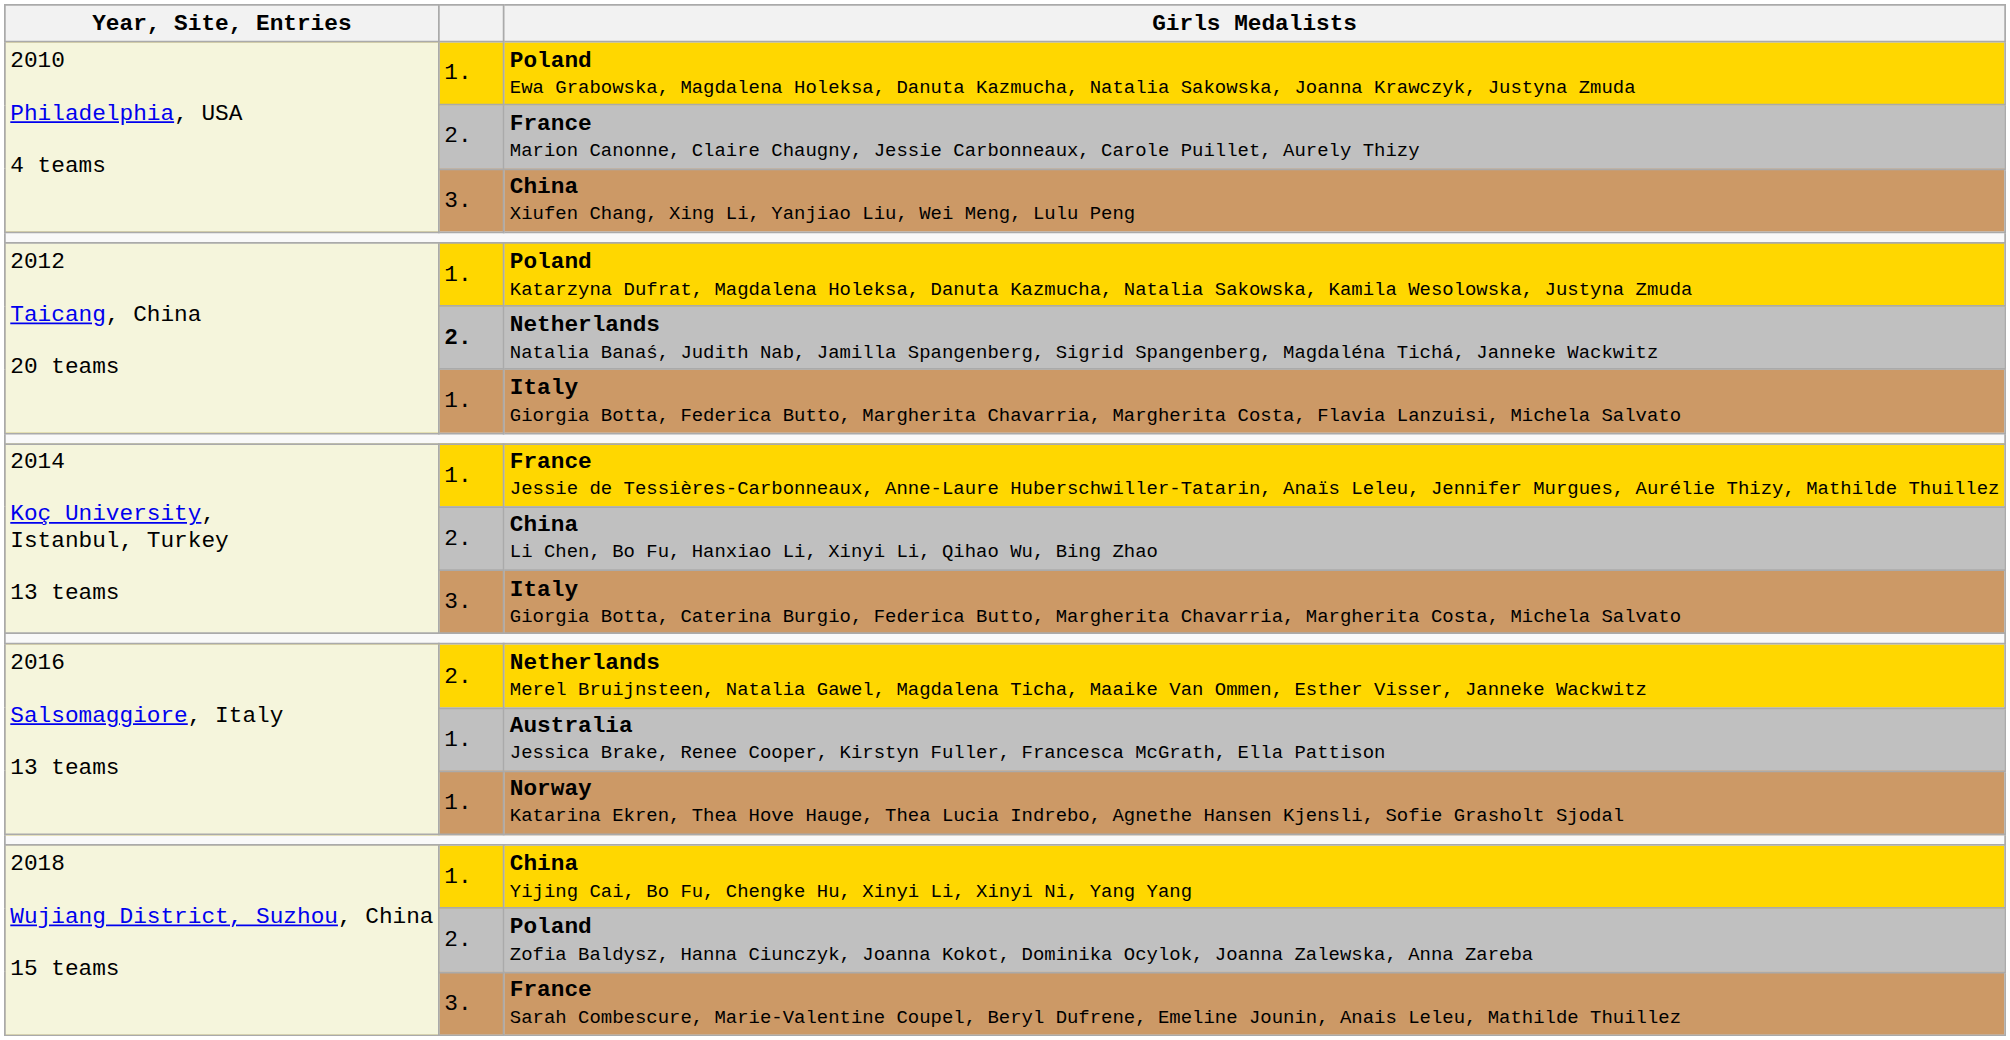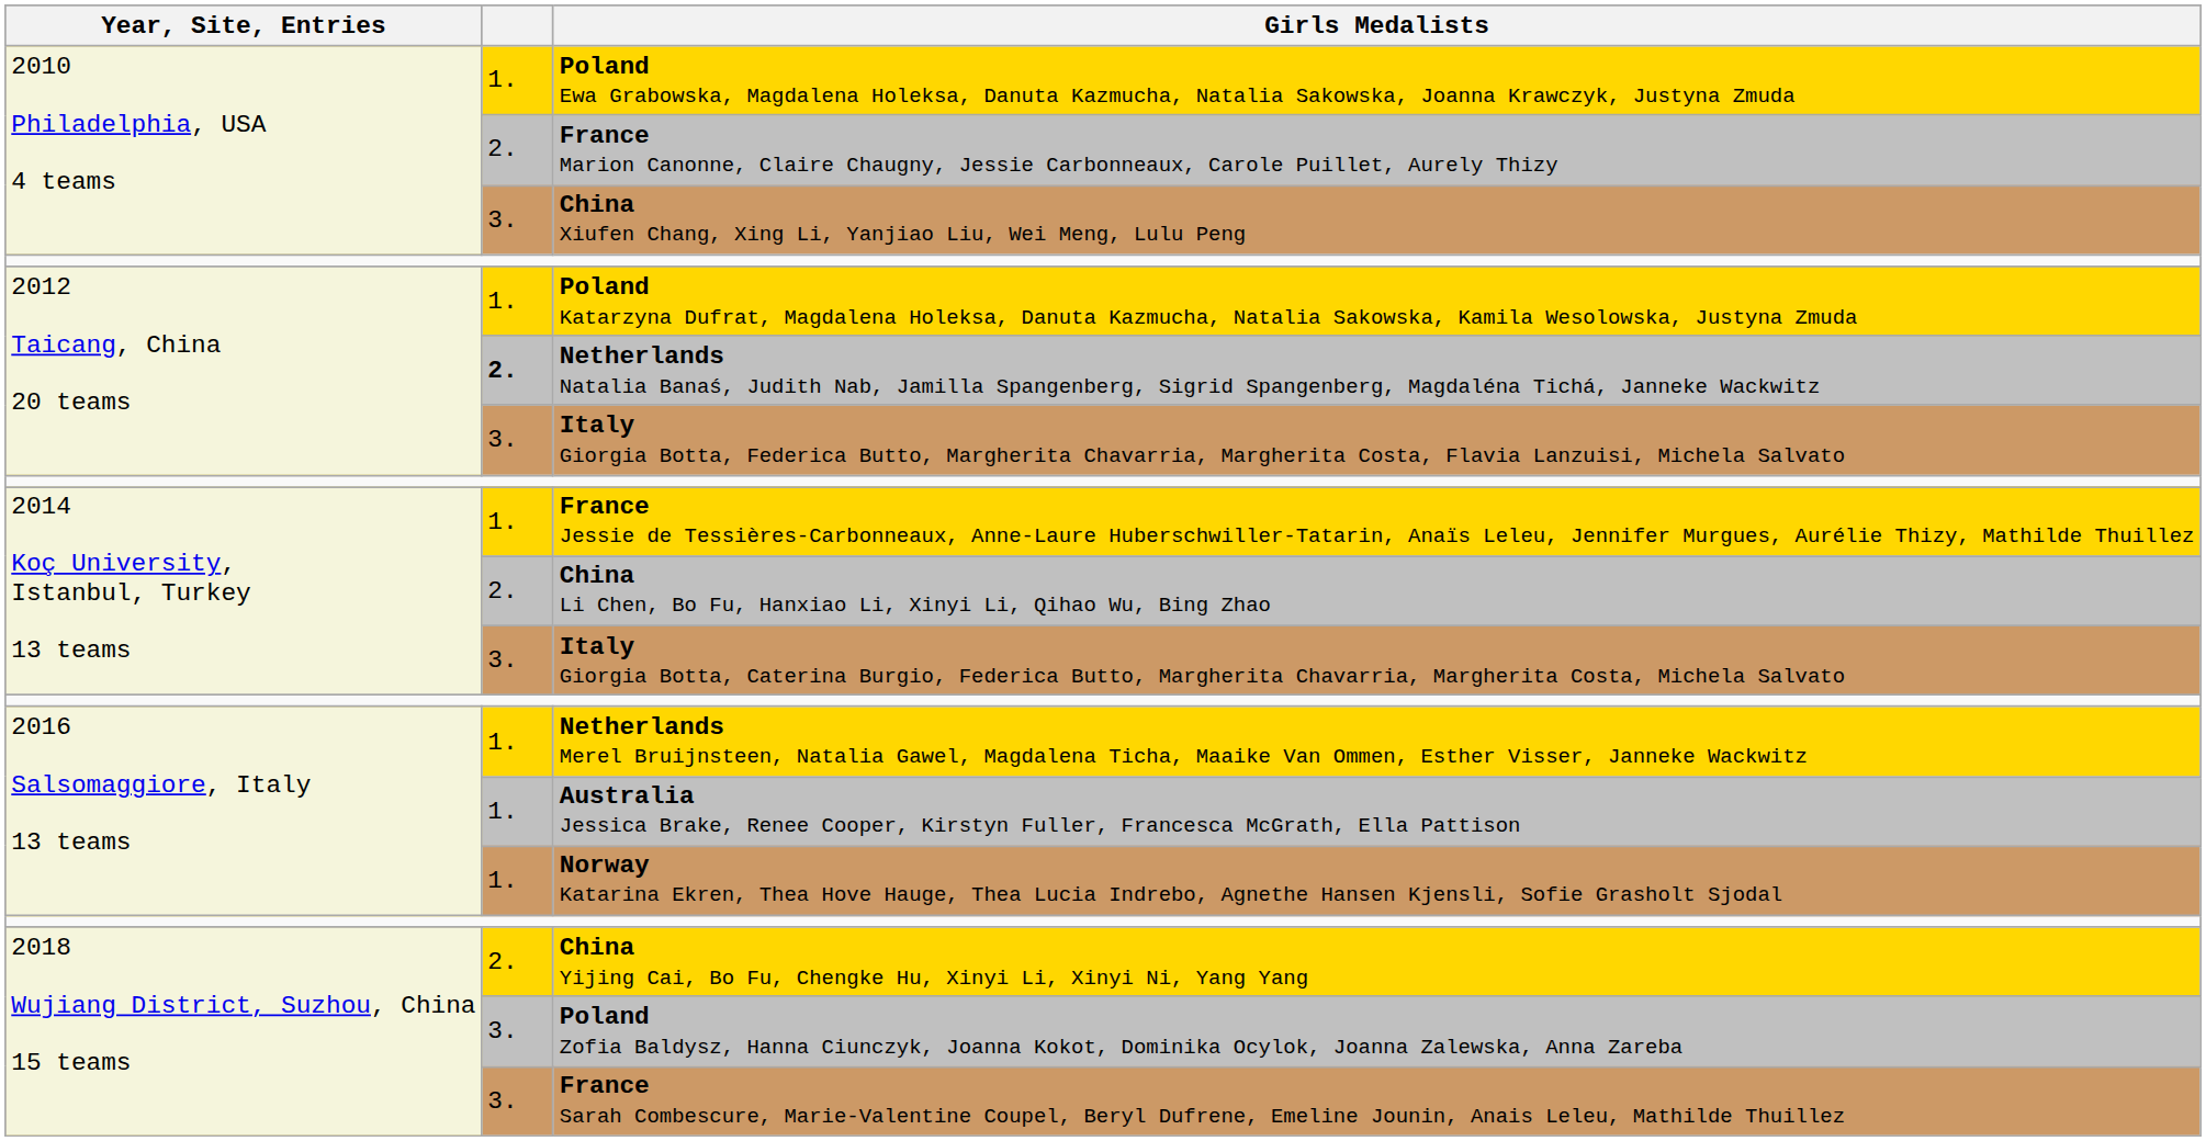row 8 | column 2: 1. -> 3.
row 14 | column 2: 2. -> 1.
row 18 | column 2: 1. -> 2.
row 19 | column 2: 2. -> 3.
